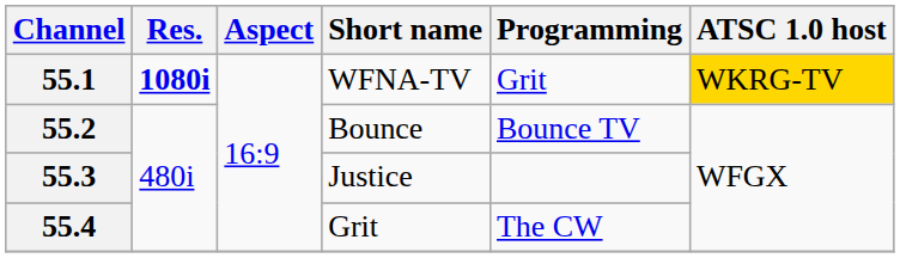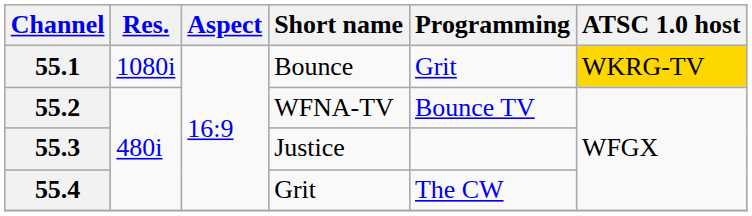55.1 | Res.: bold -> normal
55.1 | Short name: WFNA-TV -> Bounce
55.2 | Short name: Bounce -> WFNA-TV
